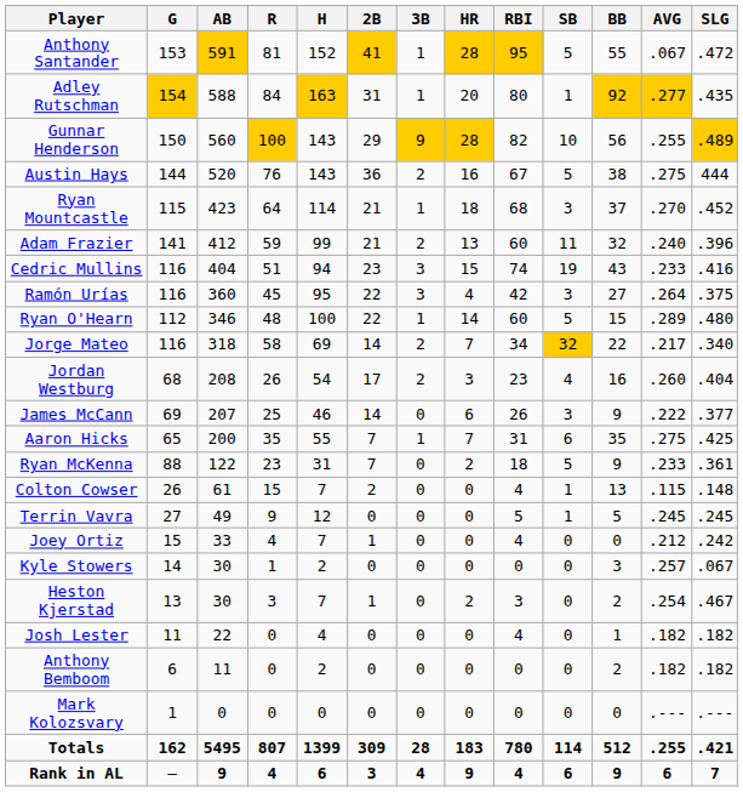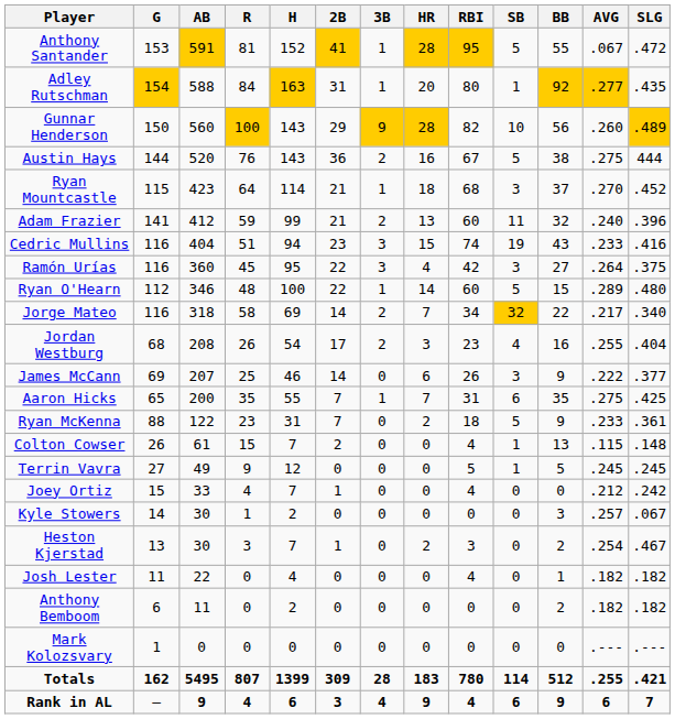Gunnar Henderson | AVG: .255 -> .260
Jordan Westburg | AVG: .260 -> .255
